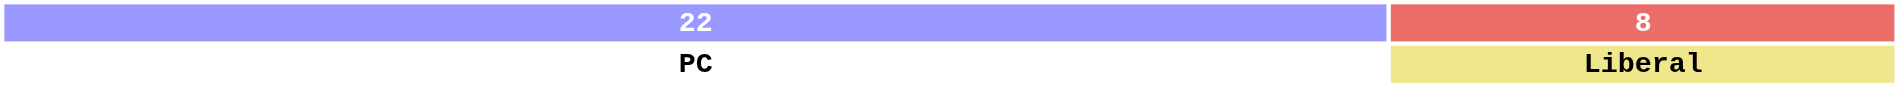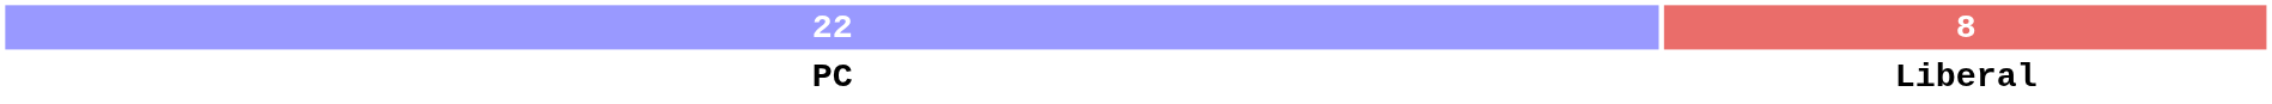PC | 8: khaki background -> no background
